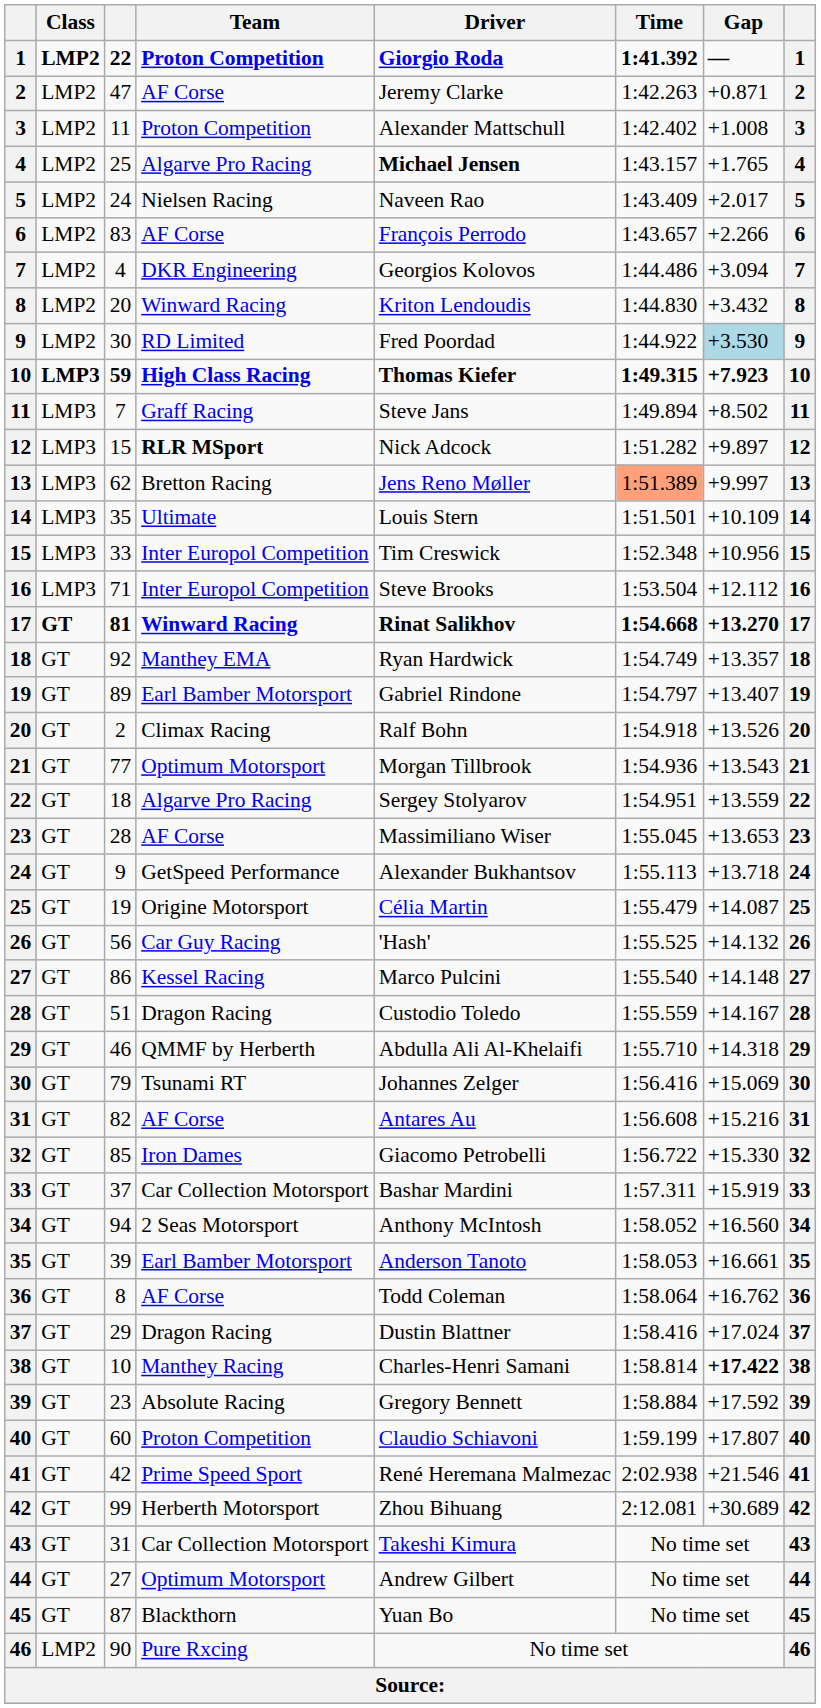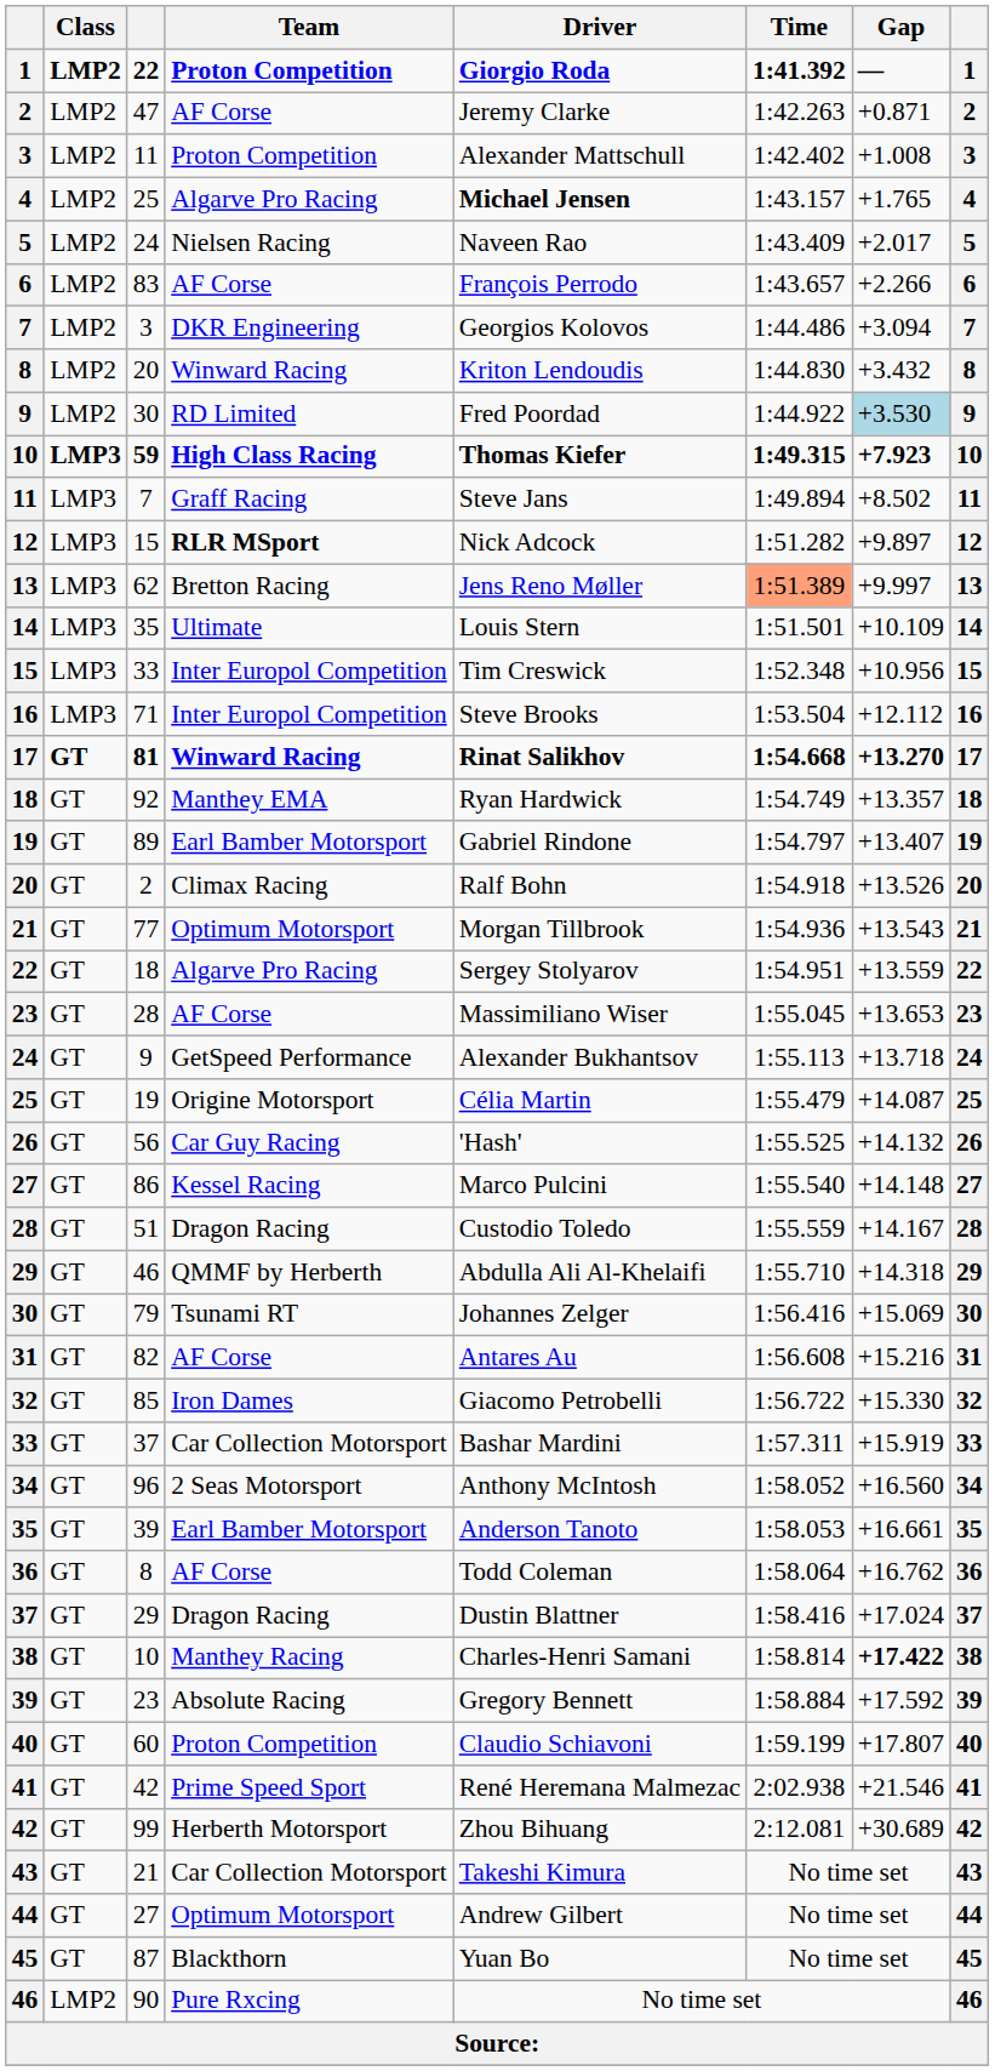row 8 | column 3: 4 -> 3
row 35 | column 3: 94 -> 96
row 44 | column 3: 31 -> 21
